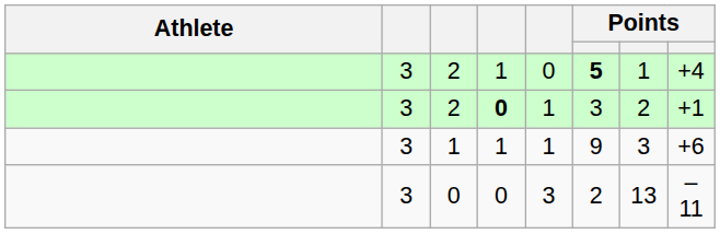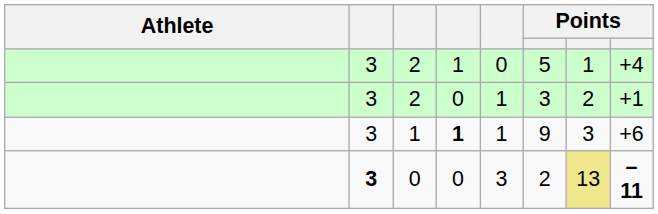row 3 | column 6: bold -> normal
row 4 | column 4: bold -> normal
row 5 | column 4: normal -> bold
row 6 | column 2: normal -> bold
row 6 | column 7: no background -> khaki background
row 6 | column 8: normal -> bold
